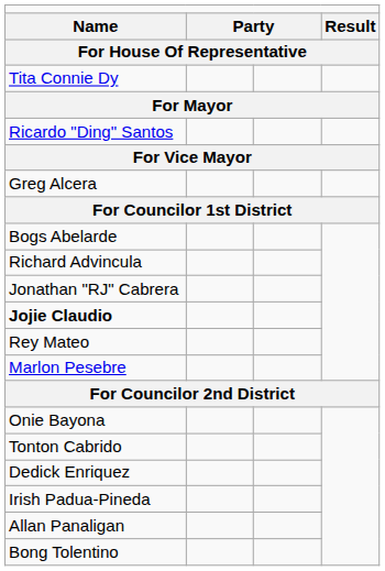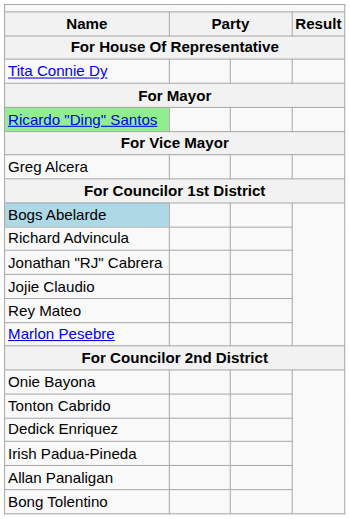Ricardo "Ding" Santos | column 1: no background -> lightgreen background
Bogs Abelarde | column 1: no background -> lightblue background
Jojie Claudio | column 1: bold -> normal
